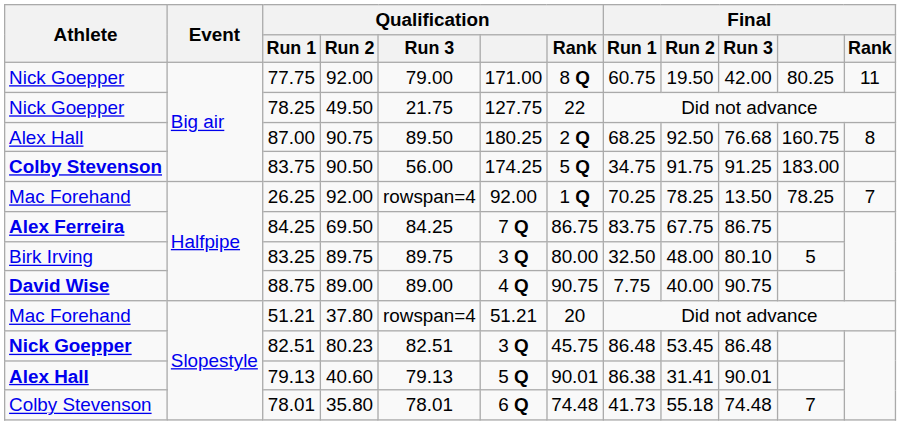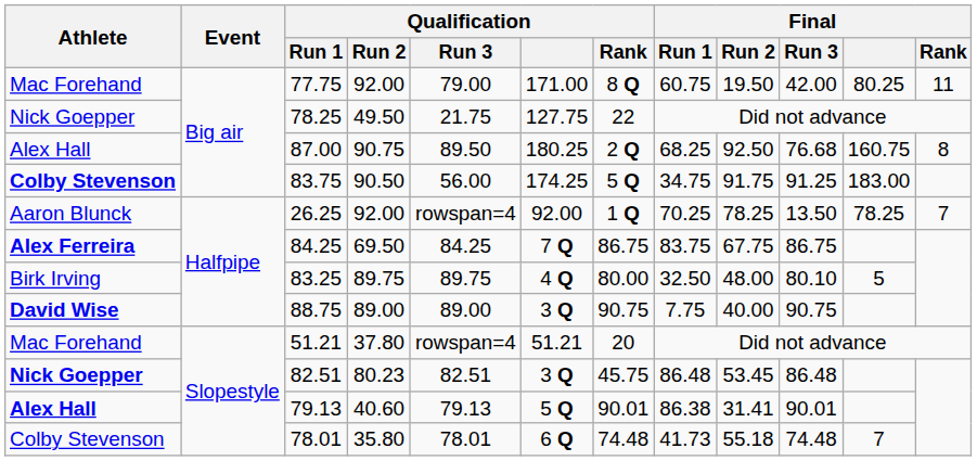77.75 | Athlete: Nick Goepper -> Mac Forehand
26.25 | Athlete: Mac Forehand -> Aaron Blunck
83.25 | Qualification: 3 Q -> 4 Q
88.75 | Qualification: 4 Q -> 3 Q
